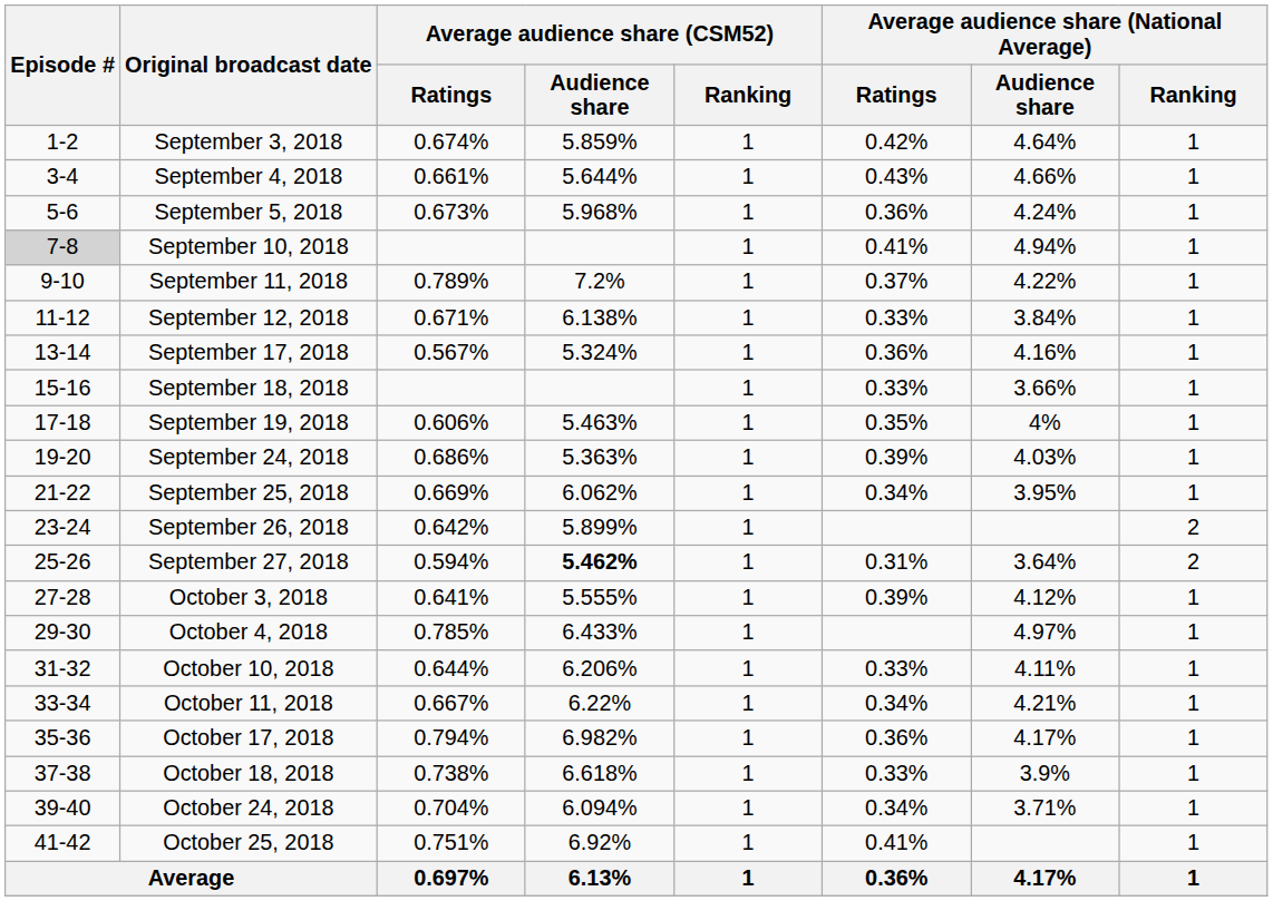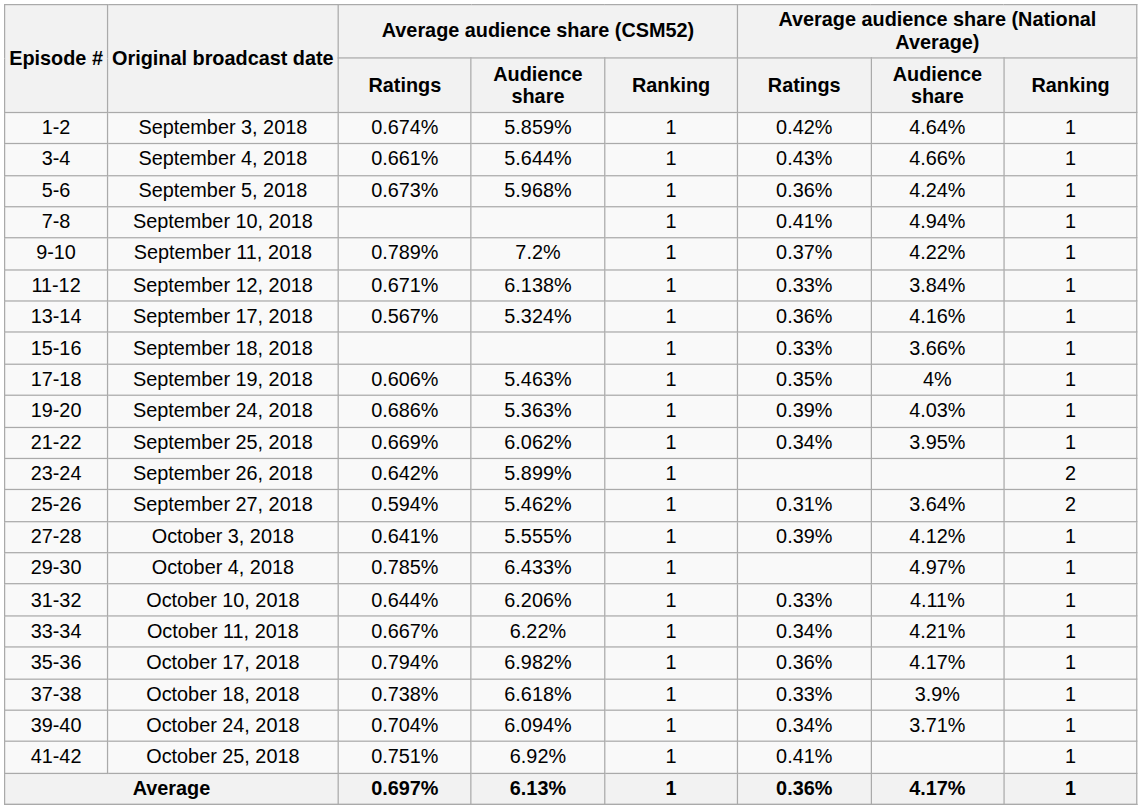September 10, 2018 | Episode #: lightgrey background -> no background
September 27, 2018 | Average audience share (CSM52) / Audience share: bold -> normal
